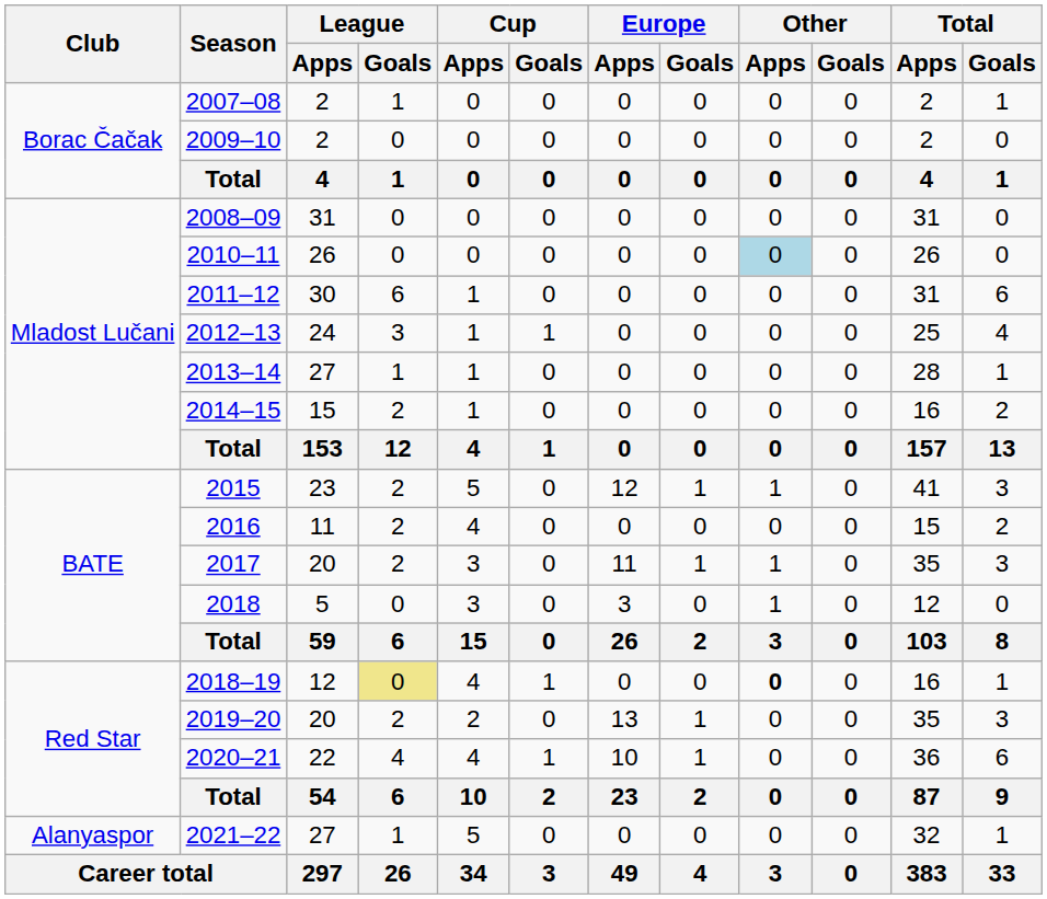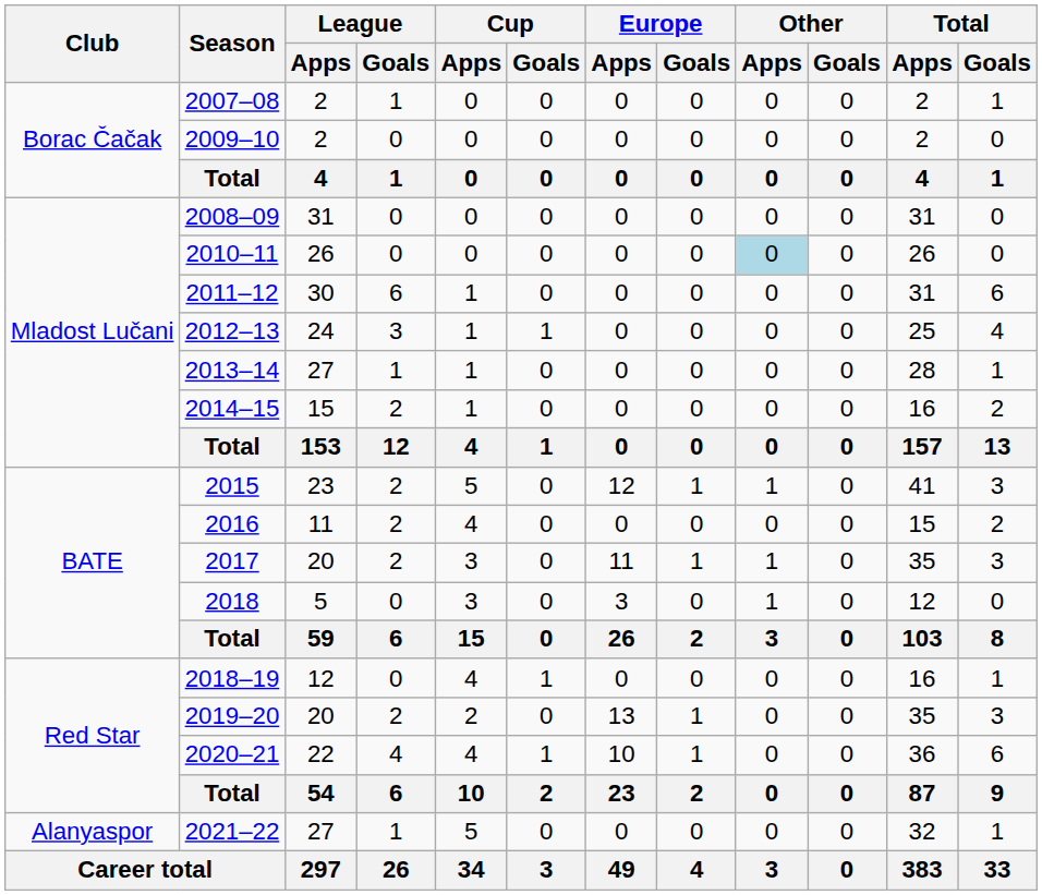2018–19 | League / Goals: khaki background -> no background
2018–19 | Other / Apps: bold -> normal
